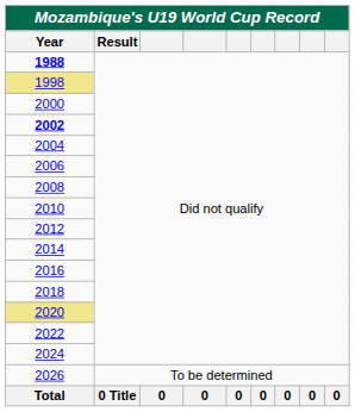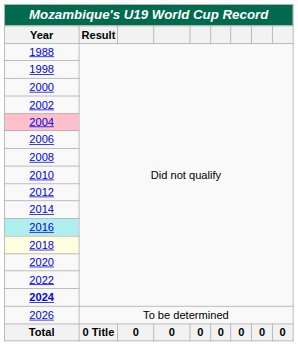1988 | Year: bold -> normal
1998 | Year: khaki background -> no background
2002 | Year: bold -> normal
2004 | Year: no background -> pink background
2016 | Year: no background -> paleturquoise background
2018 | Year: no background -> lightyellow background
2020 | Year: khaki background -> no background
2024 | Year: normal -> bold
